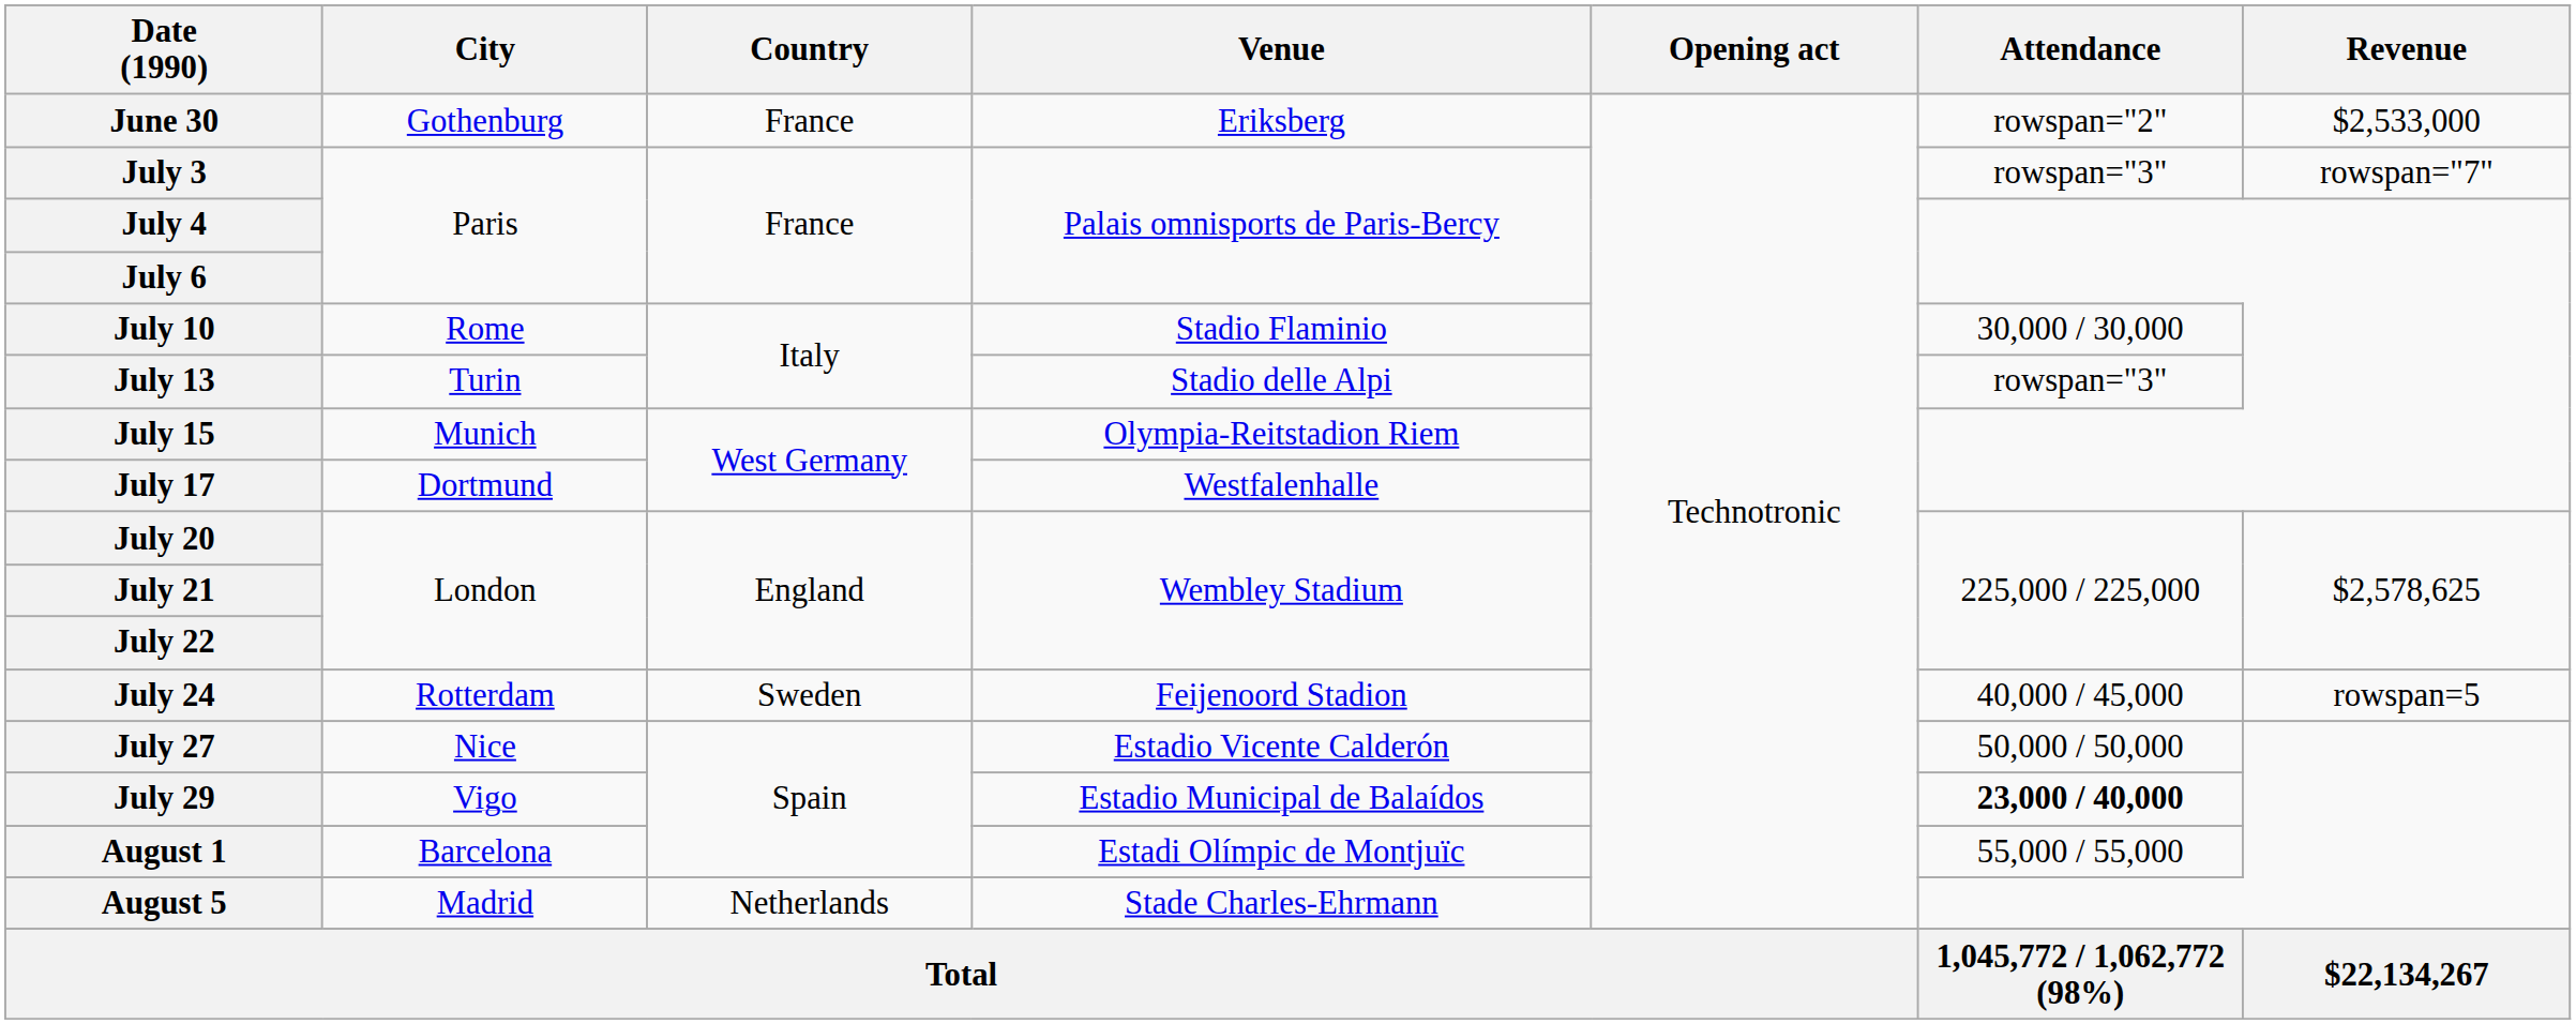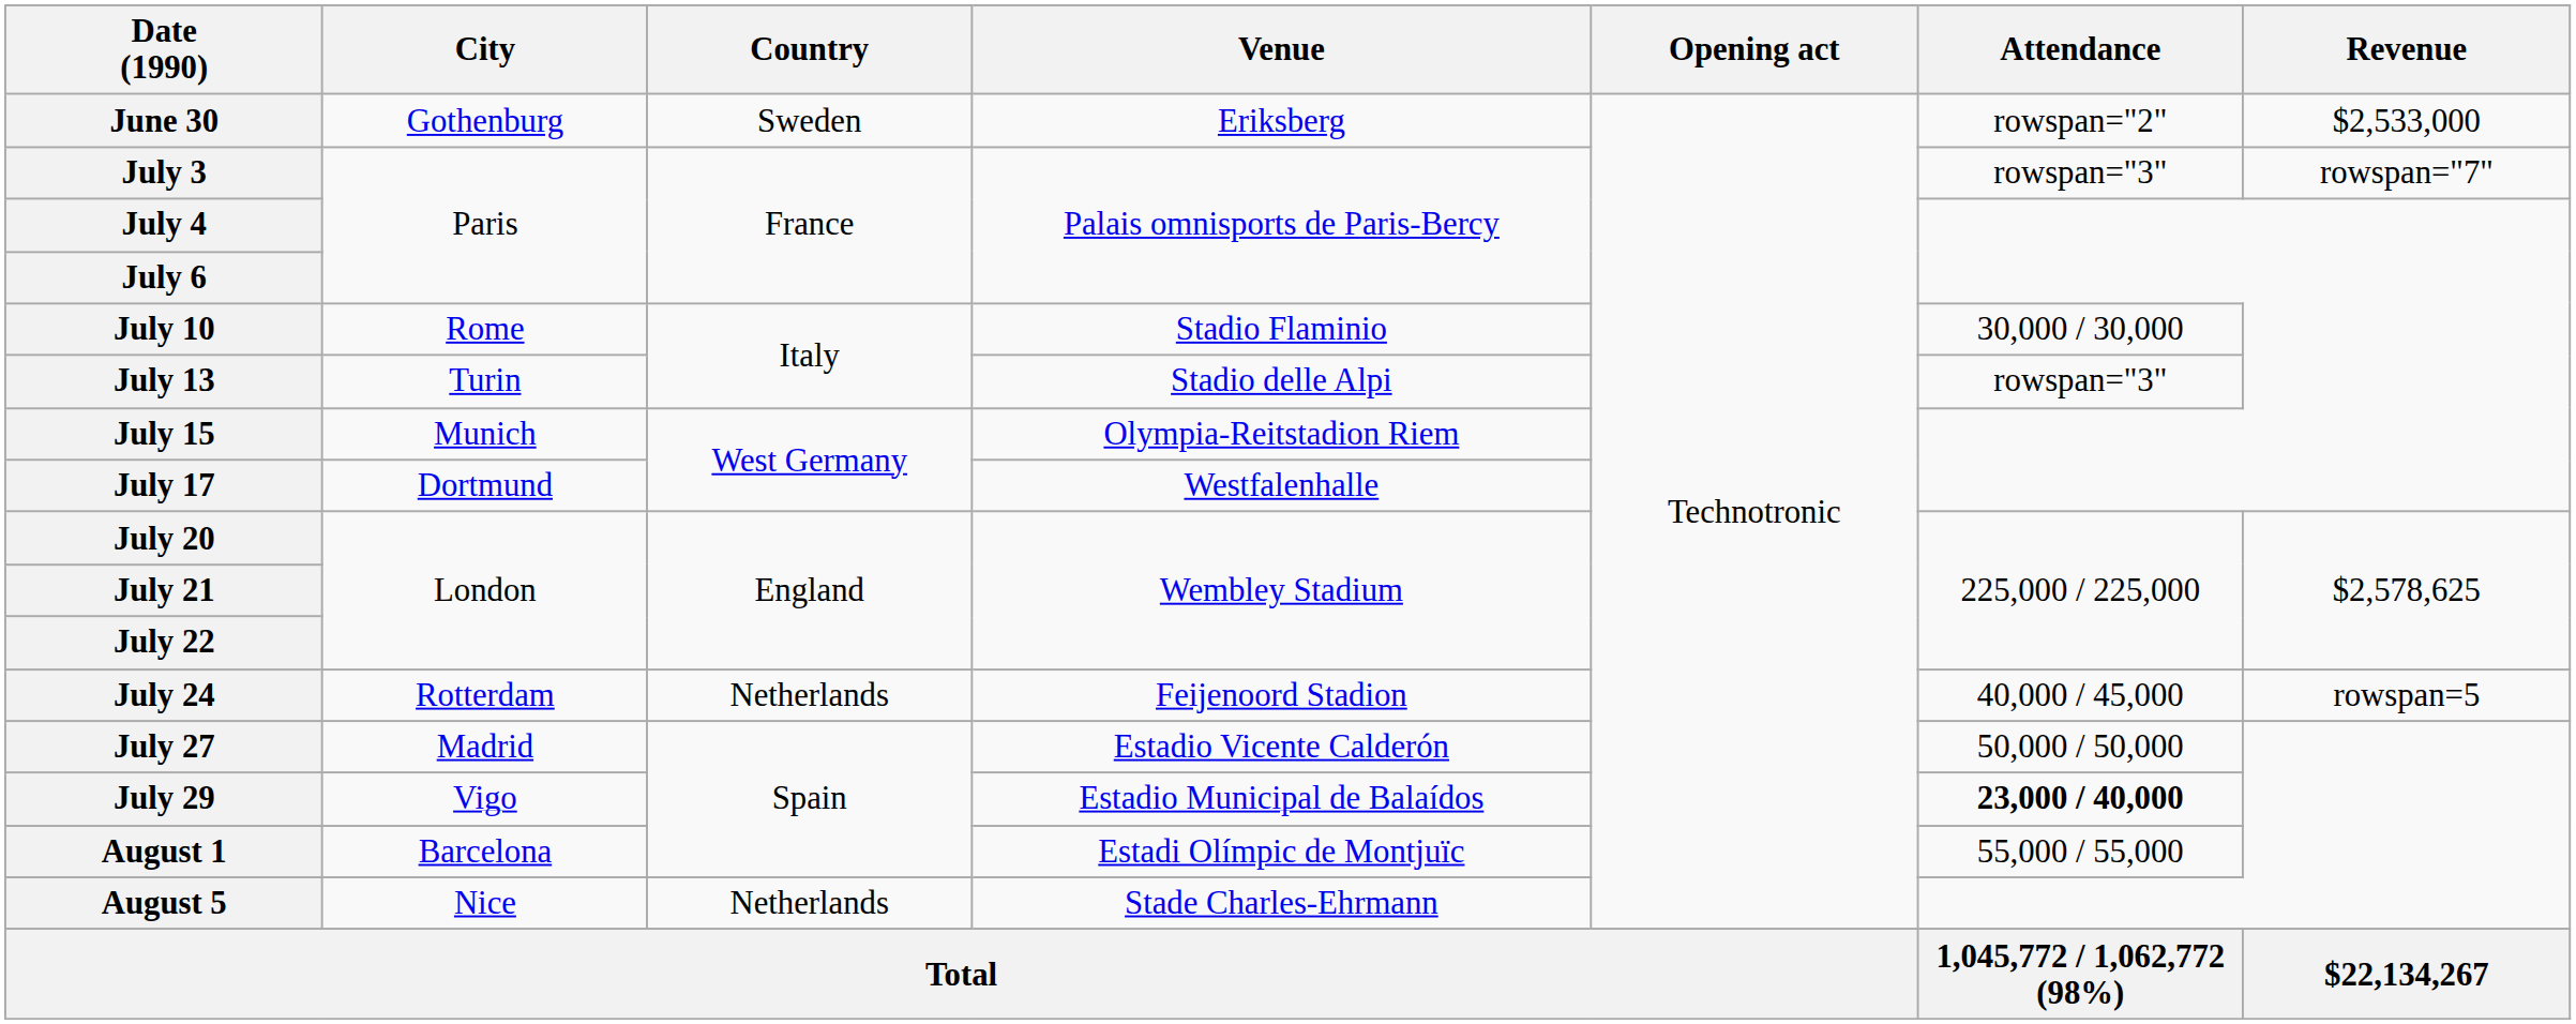June 30 | Country: France -> Sweden
July 24 | Country: Sweden -> Netherlands
July 27 | City: Nice -> Madrid
August 5 | City: Madrid -> Nice
